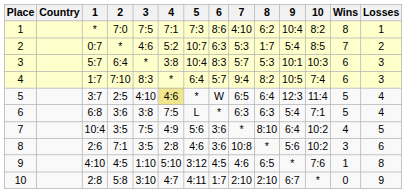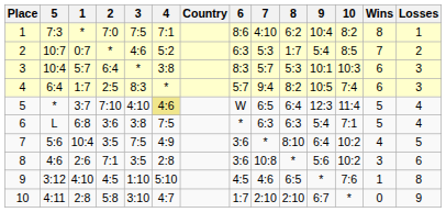columns swapped: Country <-> 5
row 5 | 2: 7:10 -> 2:5
row 6 | 2: 2:5 -> 7:10
